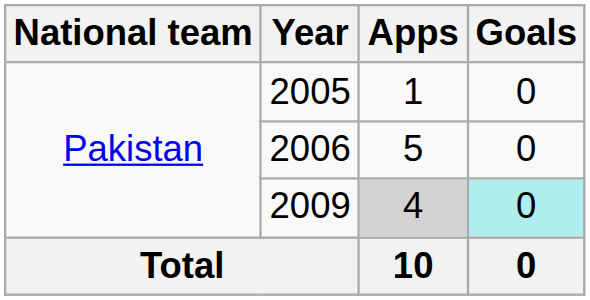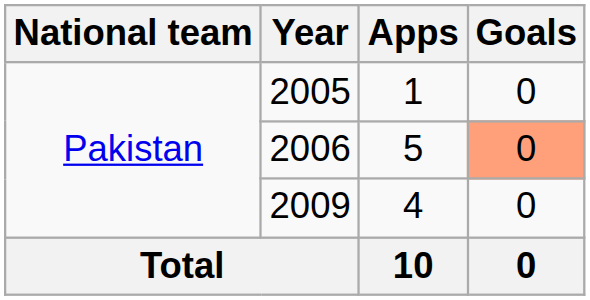2006 | Goals: no background -> lightsalmon background
2009 | Apps: lightgrey background -> no background
2009 | Goals: paleturquoise background -> no background
